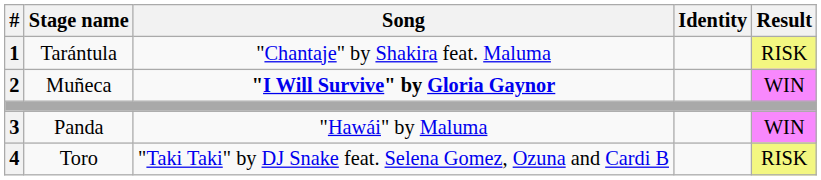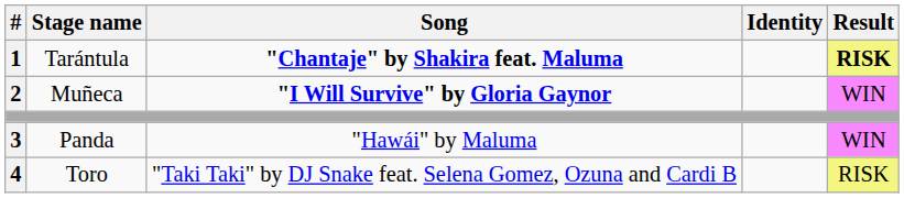Tarántula | Song: normal -> bold
Tarántula | Result: normal -> bold
